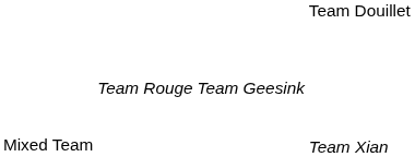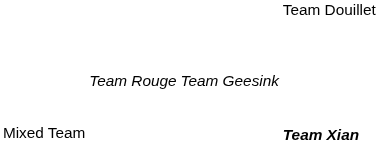row 2 | column 4: normal -> bold
